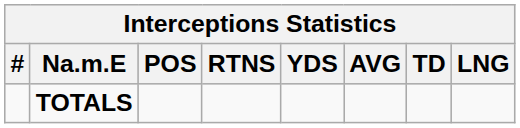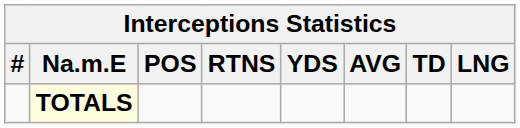row 3 | Na.m.E: no background -> lightyellow background
